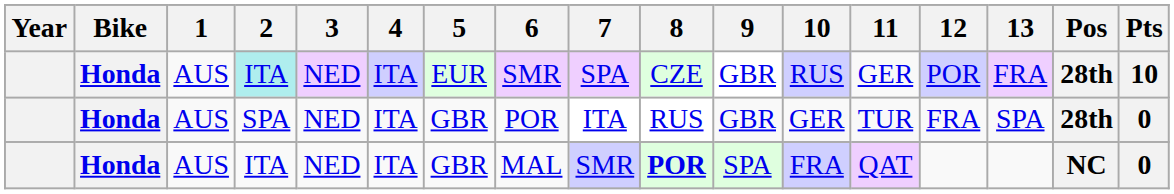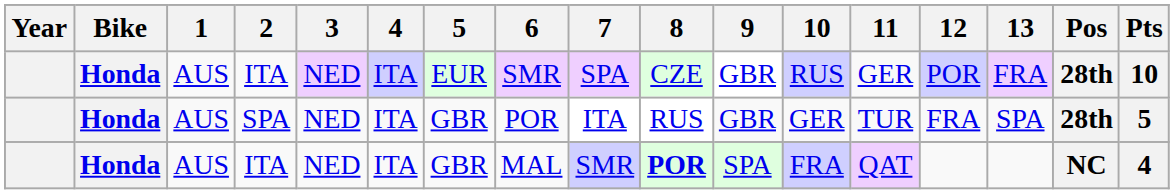row 2 | 2: paleturquoise background -> no background
row 3 | Pts: 0 -> 5
row 4 | Pts: 0 -> 4
